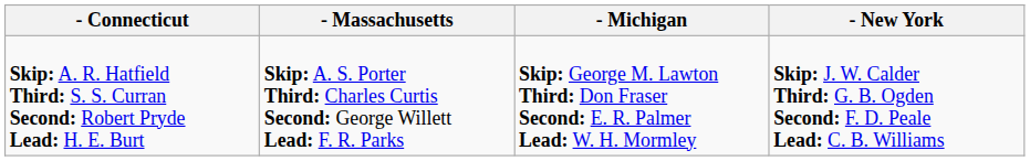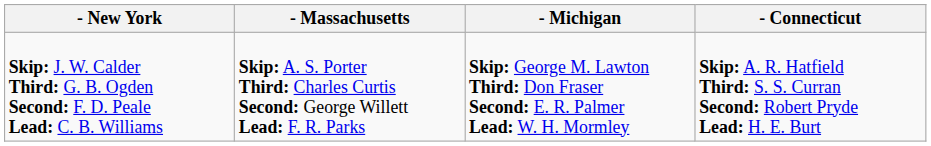columns swapped: - Connecticut <-> - New York
